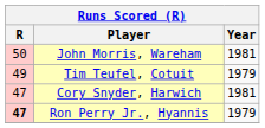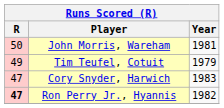Cory Snyder, Harwich | Year: 1981 -> 1983
Ron Perry Jr., Hyannis | Year: 1979 -> 1982
